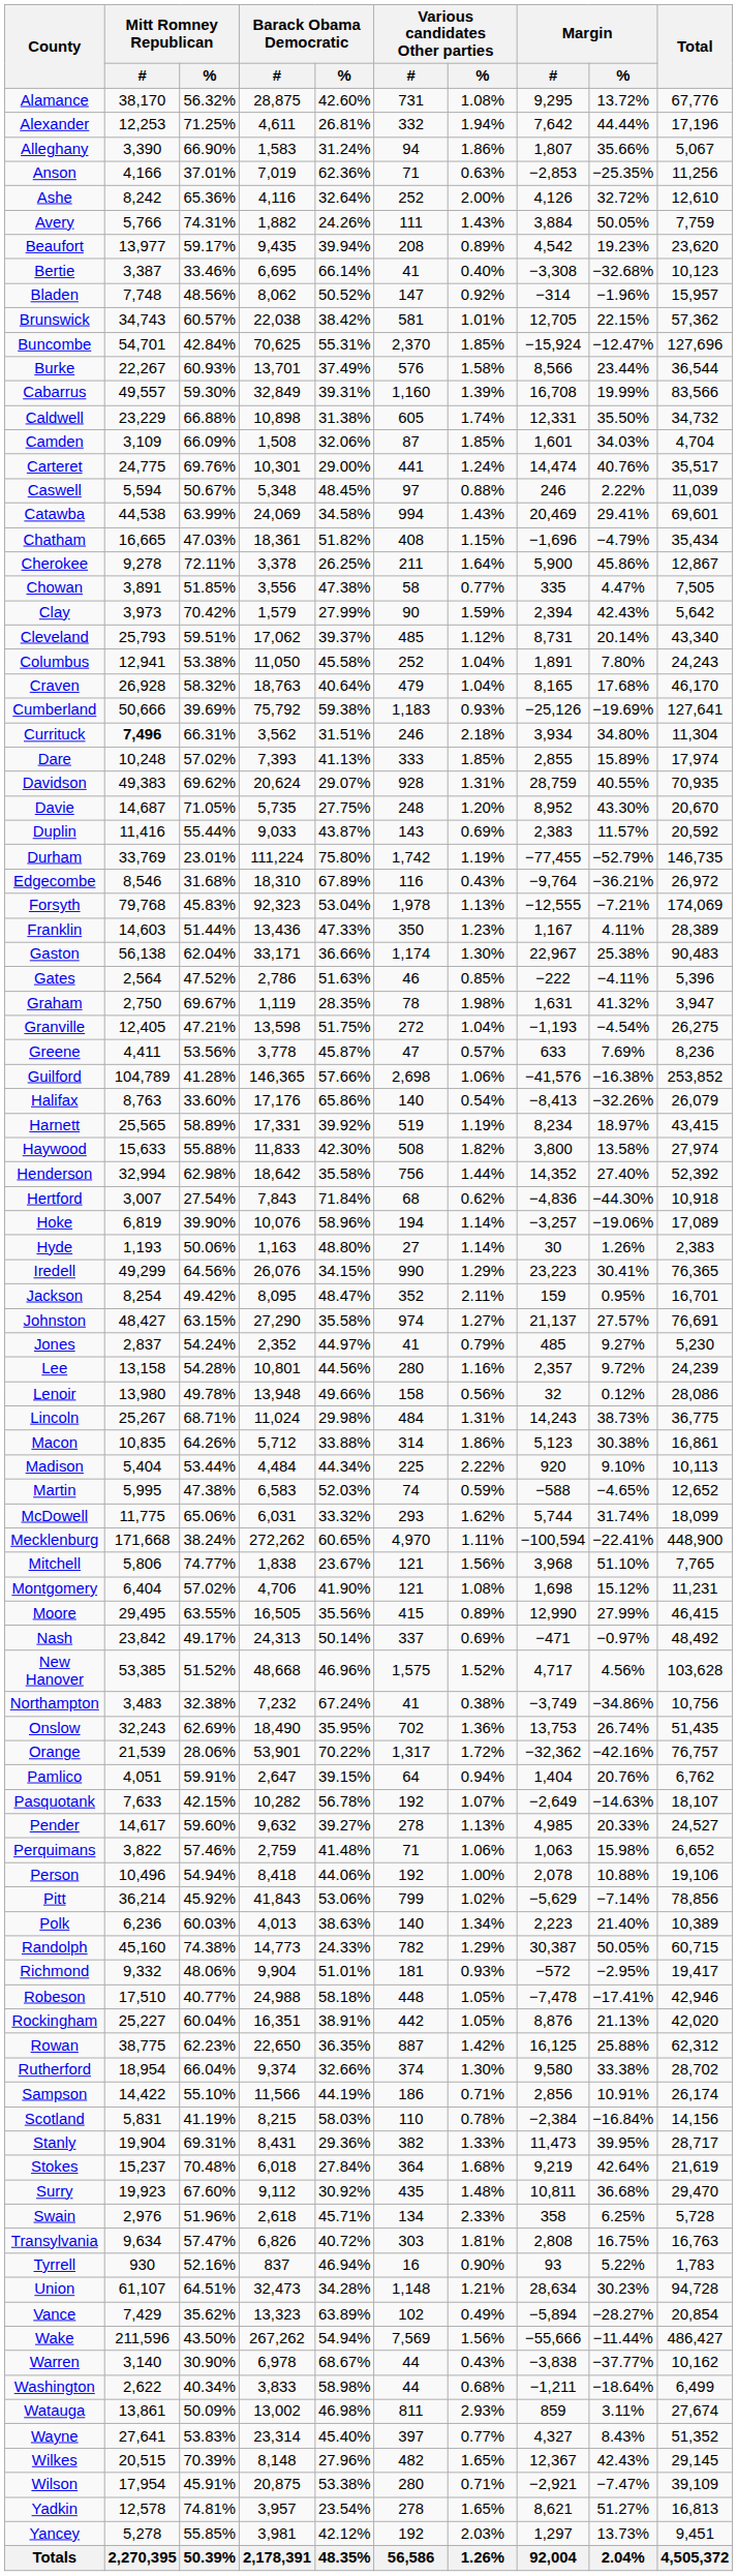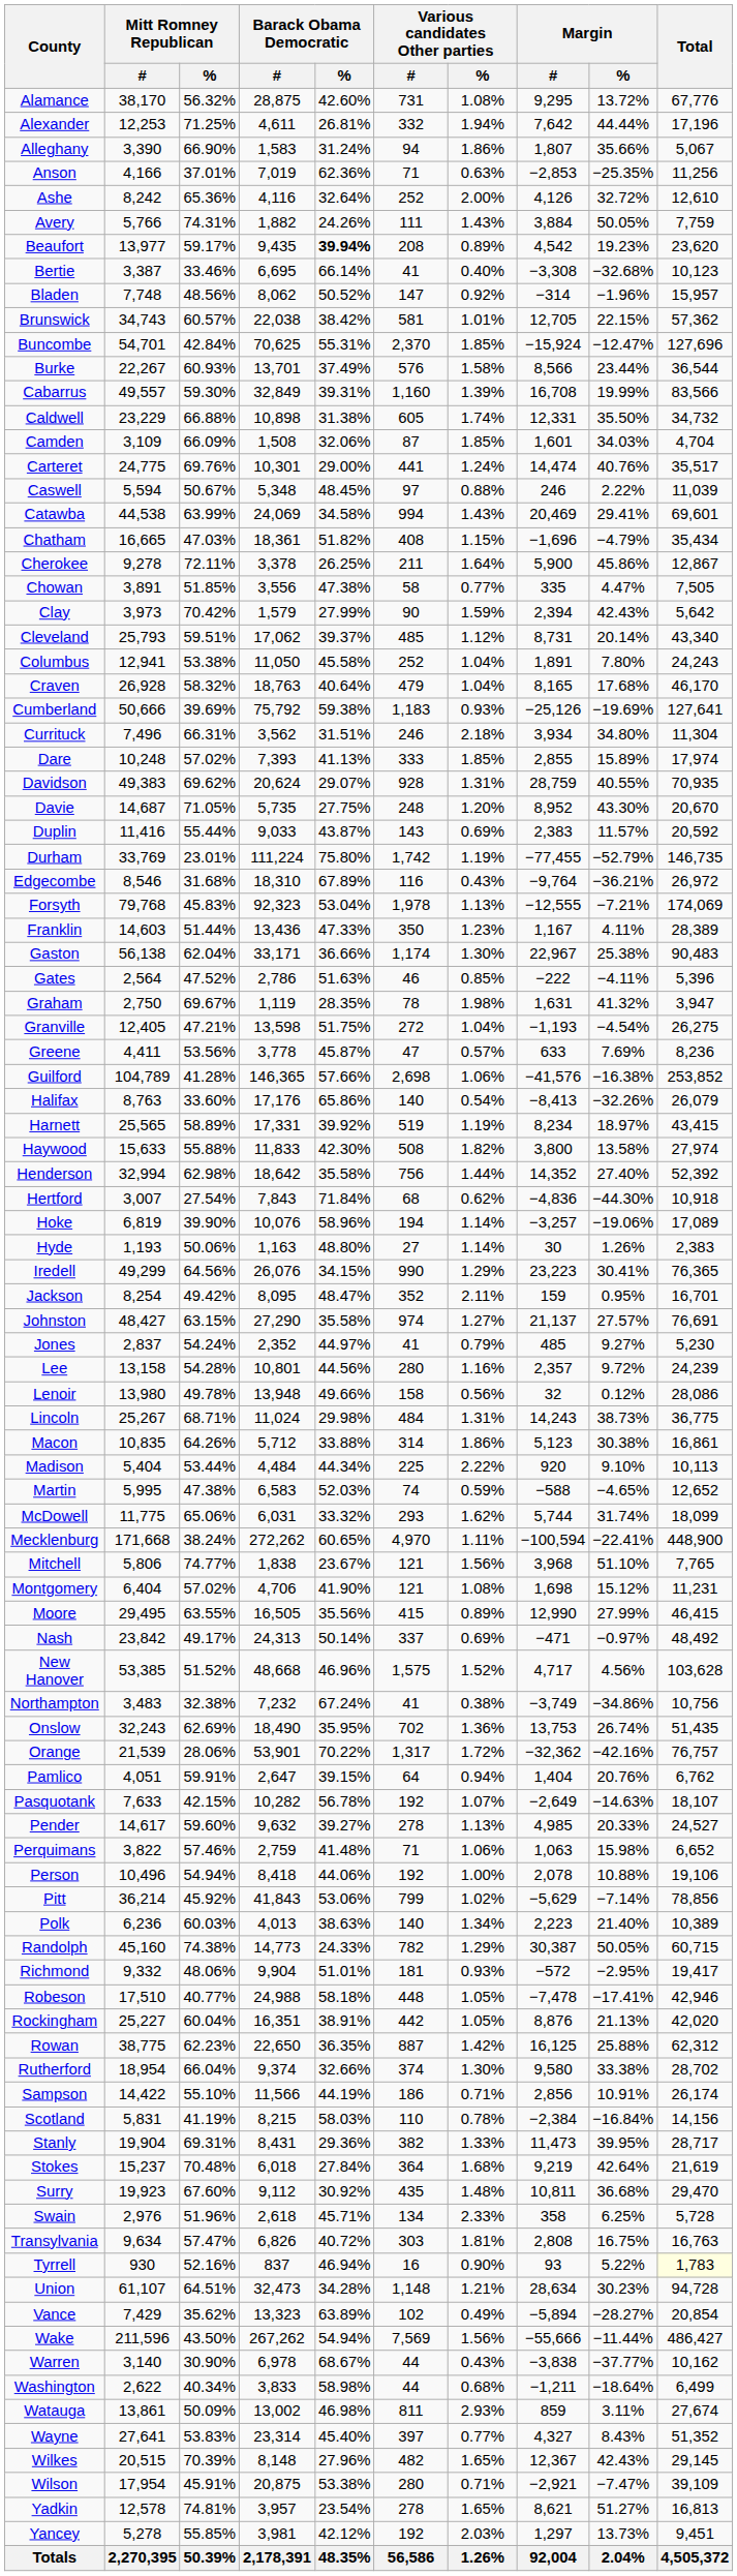Beaufort | Barack Obama Democratic / %: normal -> bold
Currituck | Mitt Romney Republican / #: bold -> normal
Tyrrell | Total: no background -> lightyellow background
